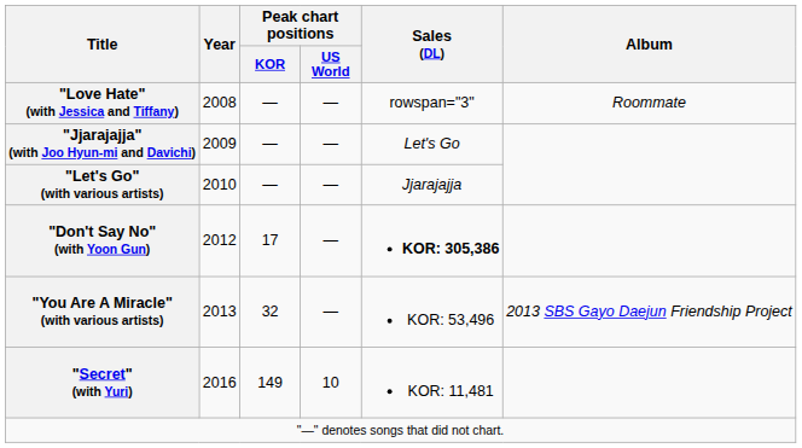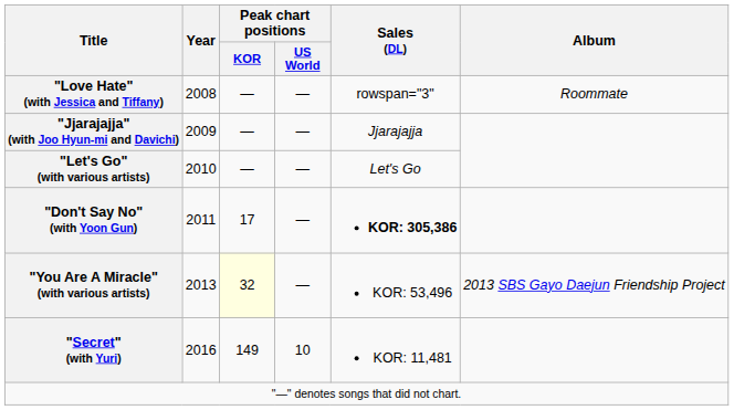"Jjarajajja" (with Joo Hyun-mi and Davichi) | Sales (DL): Let's Go -> Jjarajajja
"Let's Go" (with various artists) | Sales (DL): Jjarajajja -> Let's Go
"Don't Say No" (with Yoon Gun) | Year: 2012 -> 2011
"You Are A Miracle" (with various artists) | Peak chart positions / KOR: no background -> lightyellow background
